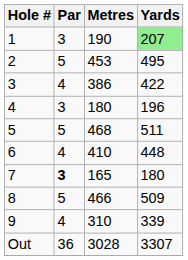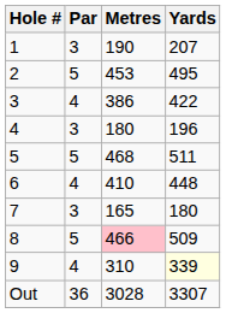1 | Yards: lightgreen background -> no background
7 | Par: bold -> normal
8 | Metres: no background -> pink background
9 | Yards: no background -> lightyellow background
